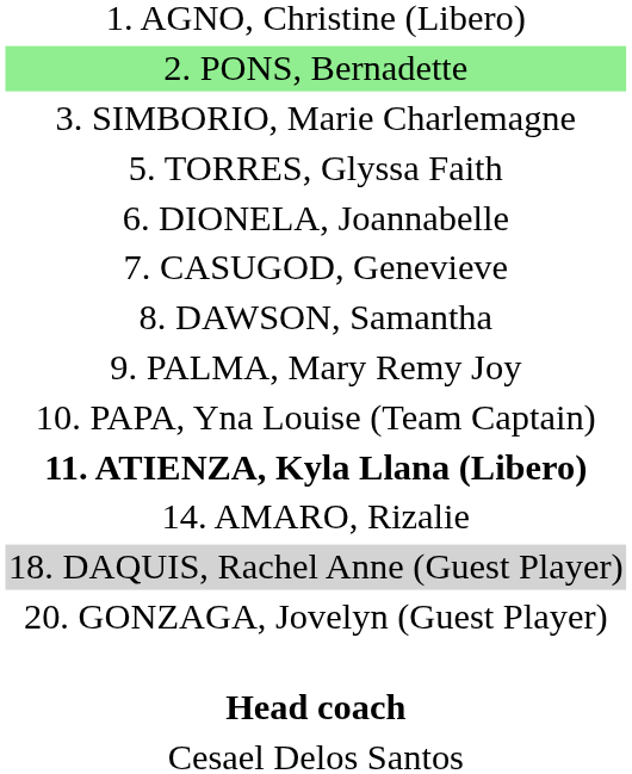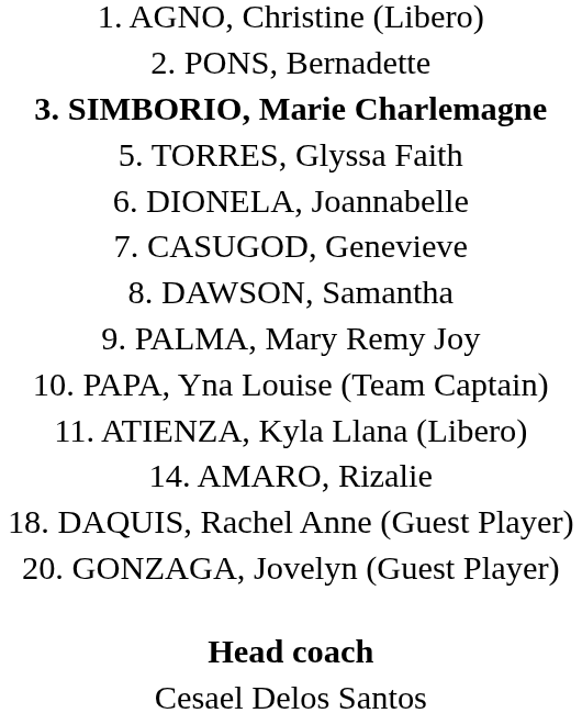row 2 | column 1: lightgreen background -> no background
row 3 | column 1: normal -> bold
row 10 | column 1: bold -> normal
row 12 | column 1: lightgrey background -> no background
